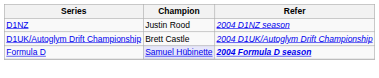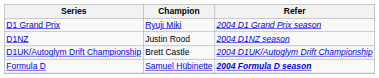+ row: D1 Grand Prix | Ryuji Miki | 2004 D1 Grand Prix season
Formula D | Champion: lavender background -> no background
